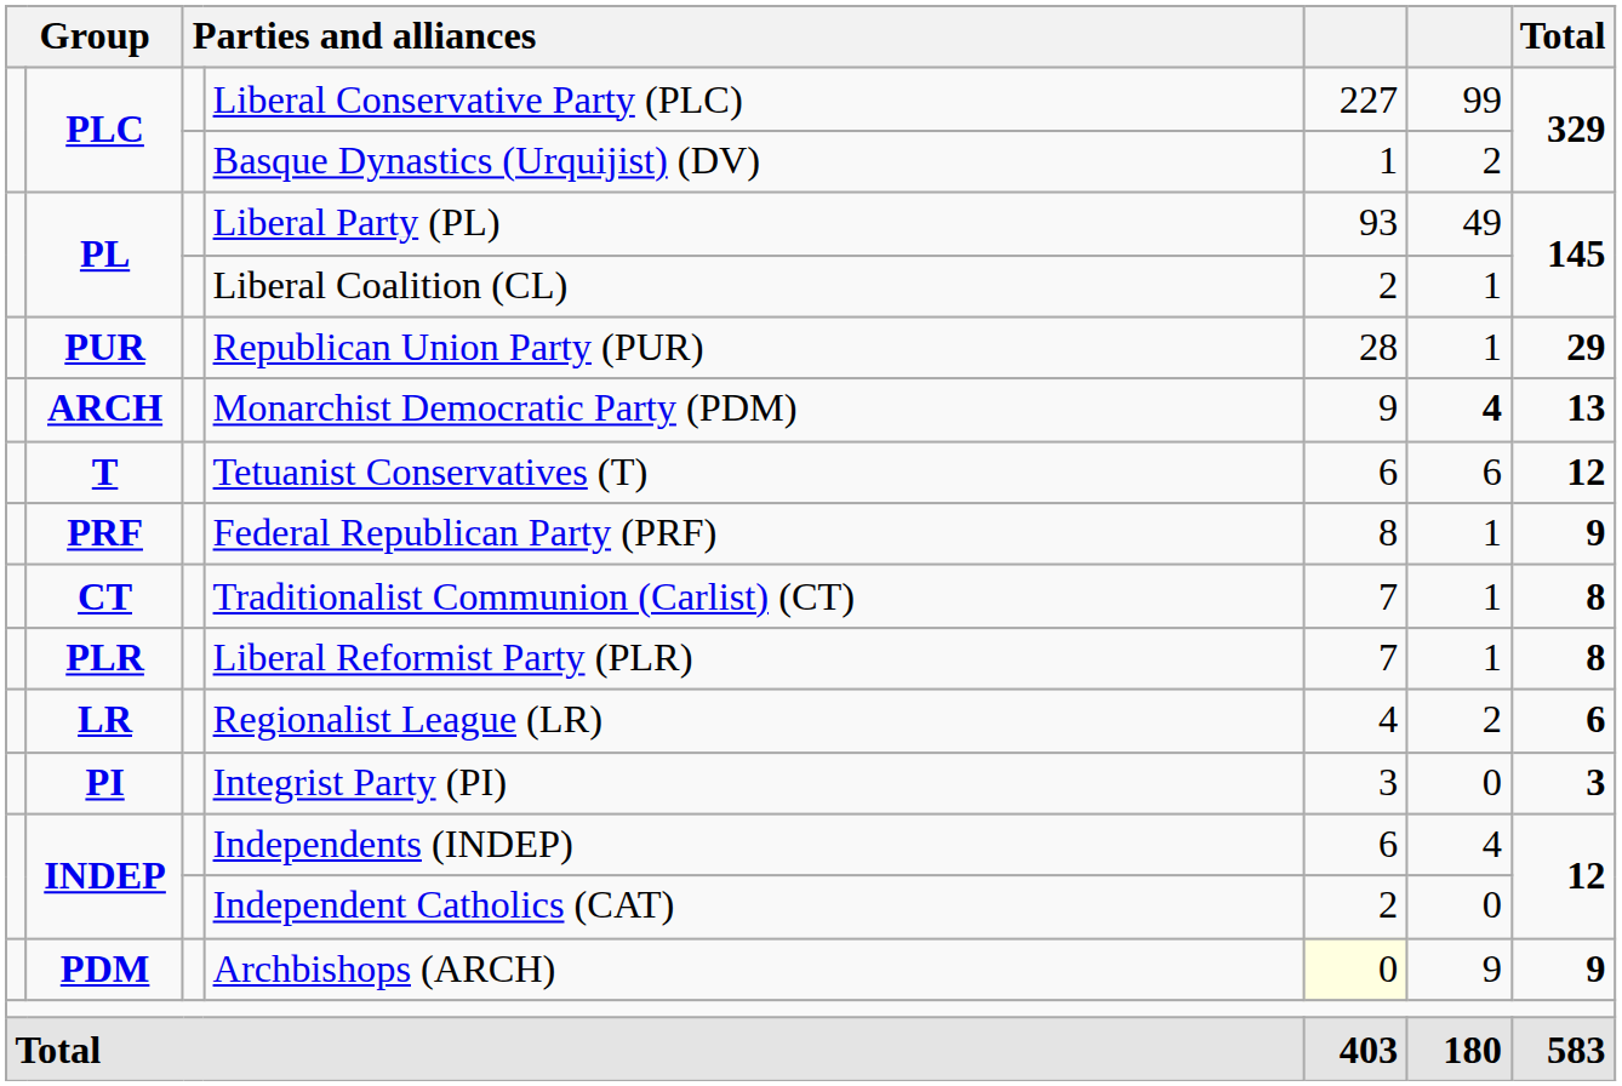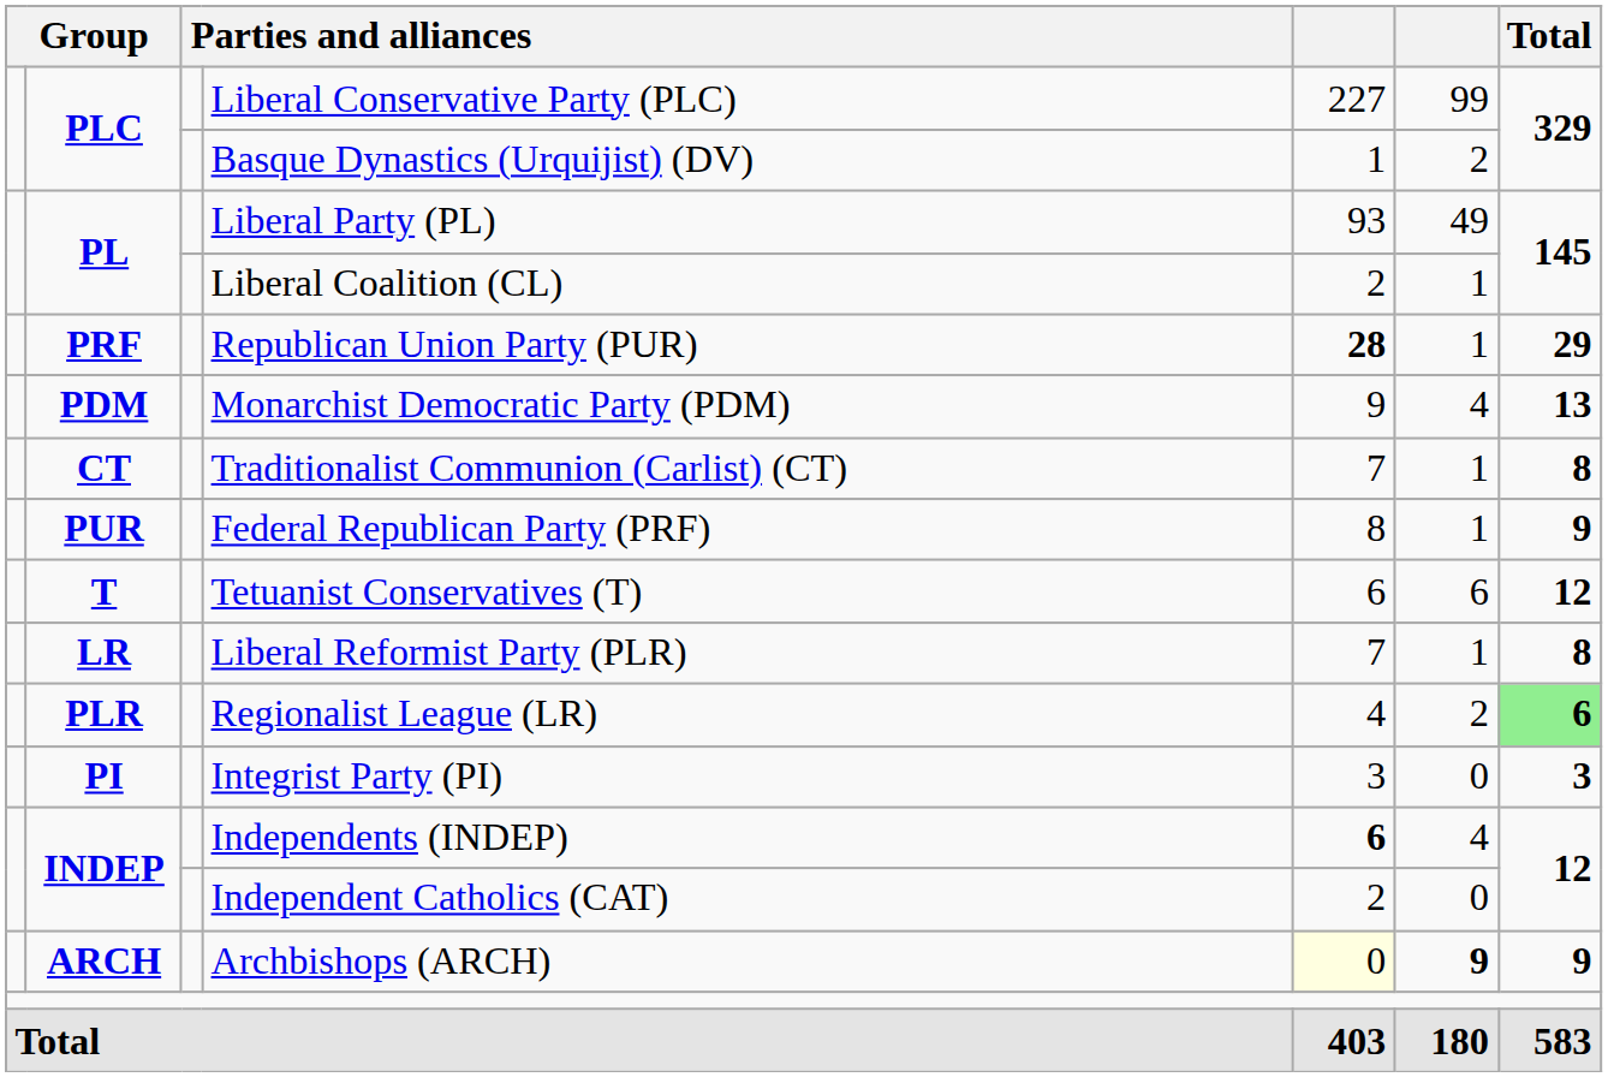Republican Union Party (PUR) | column 2: PUR -> PRF
Republican Union Party (PUR) | column 5: normal -> bold
Monarchist Democratic Party (PDM) | column 2: ARCH -> PDM
Monarchist Democratic Party (PDM) | column 6: bold -> normal
rows swapped: Tetuanist Conservatives (T) <-> Traditionalist Communion (Carlist) (CT)
Federal Republican Party (PRF) | column 2: PRF -> PUR
Liberal Reformist Party (PLR) | column 2: PLR -> LR
Regionalist League (LR) | column 2: LR -> PLR
Regionalist League (LR) | Total: no background -> lightgreen background
Independents (INDEP) | column 5: normal -> bold
Archbishops (ARCH) | column 2: PDM -> ARCH
Archbishops (ARCH) | column 6: normal -> bold
